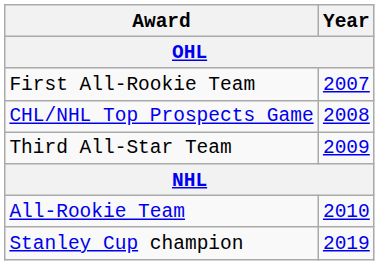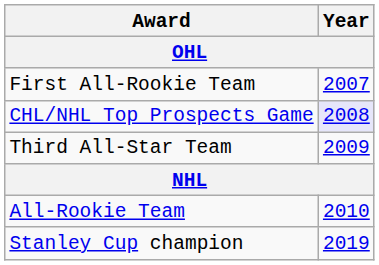CHL/NHL Top Prospects Game | Year: no background -> lavender background
